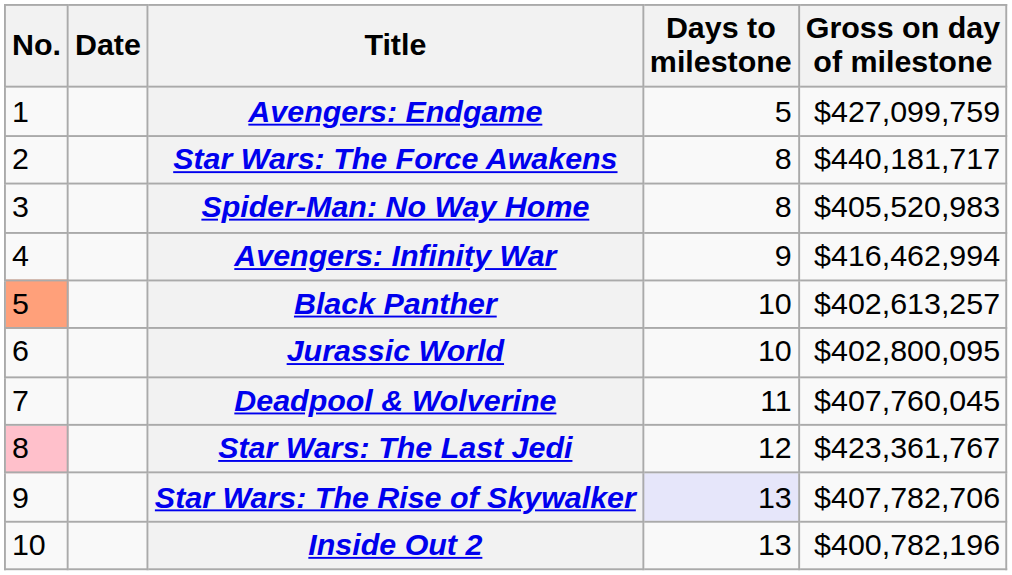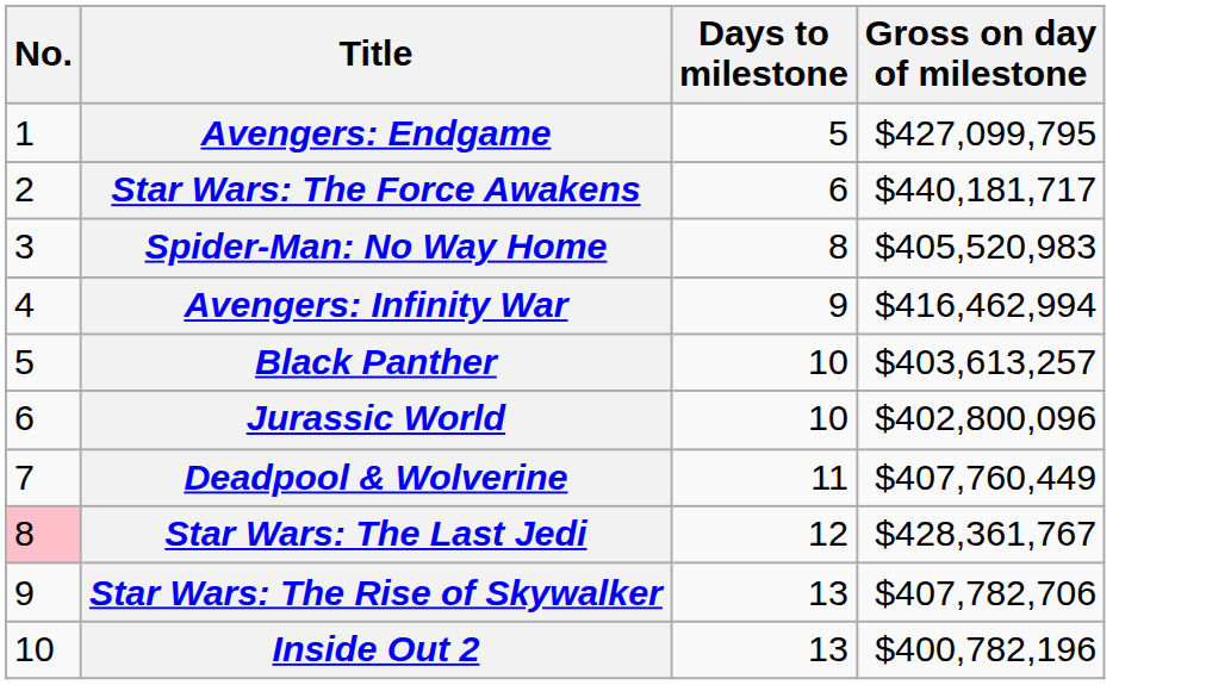- column: Date
Avengers: Endgame | Gross on day of milestone: $427,099,759 -> $427,099,795
Star Wars: The Force Awakens | Days to milestone: 8 -> 6
Black Panther | No.: lightsalmon background -> no background
Black Panther | Gross on day of milestone: $402,613,257 -> $403,613,257
Jurassic World | Gross on day of milestone: $402,800,095 -> $402,800,096
Deadpool & Wolverine | Gross on day of milestone: $407,760,045 -> $407,760,449
Star Wars: The Last Jedi | Gross on day of milestone: $423,361,767 -> $428,361,767
Star Wars: The Rise of Skywalker | Days to milestone: lavender background -> no background
